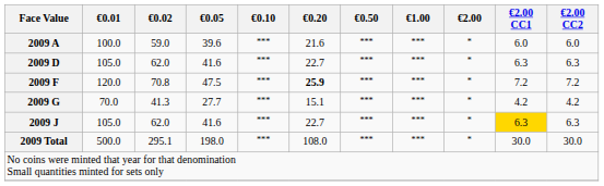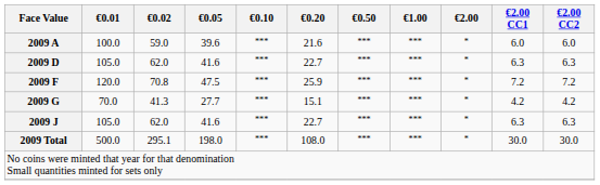2009 F | €0.20: bold -> normal
2009 J | €2.00 CC1: gold background -> no background
